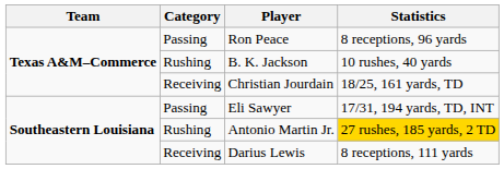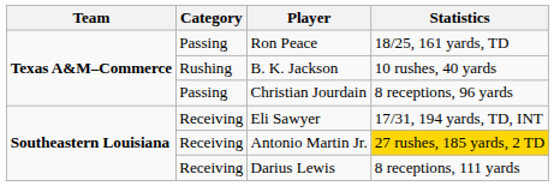Ron Peace | Statistics: 8 receptions, 96 yards -> 18/25, 161 yards, TD
Christian Jourdain | Category: Receiving -> Passing
Christian Jourdain | Statistics: 18/25, 161 yards, TD -> 8 receptions, 96 yards
Eli Sawyer | Category: Passing -> Receiving
Antonio Martin Jr. | Category: Rushing -> Receiving
